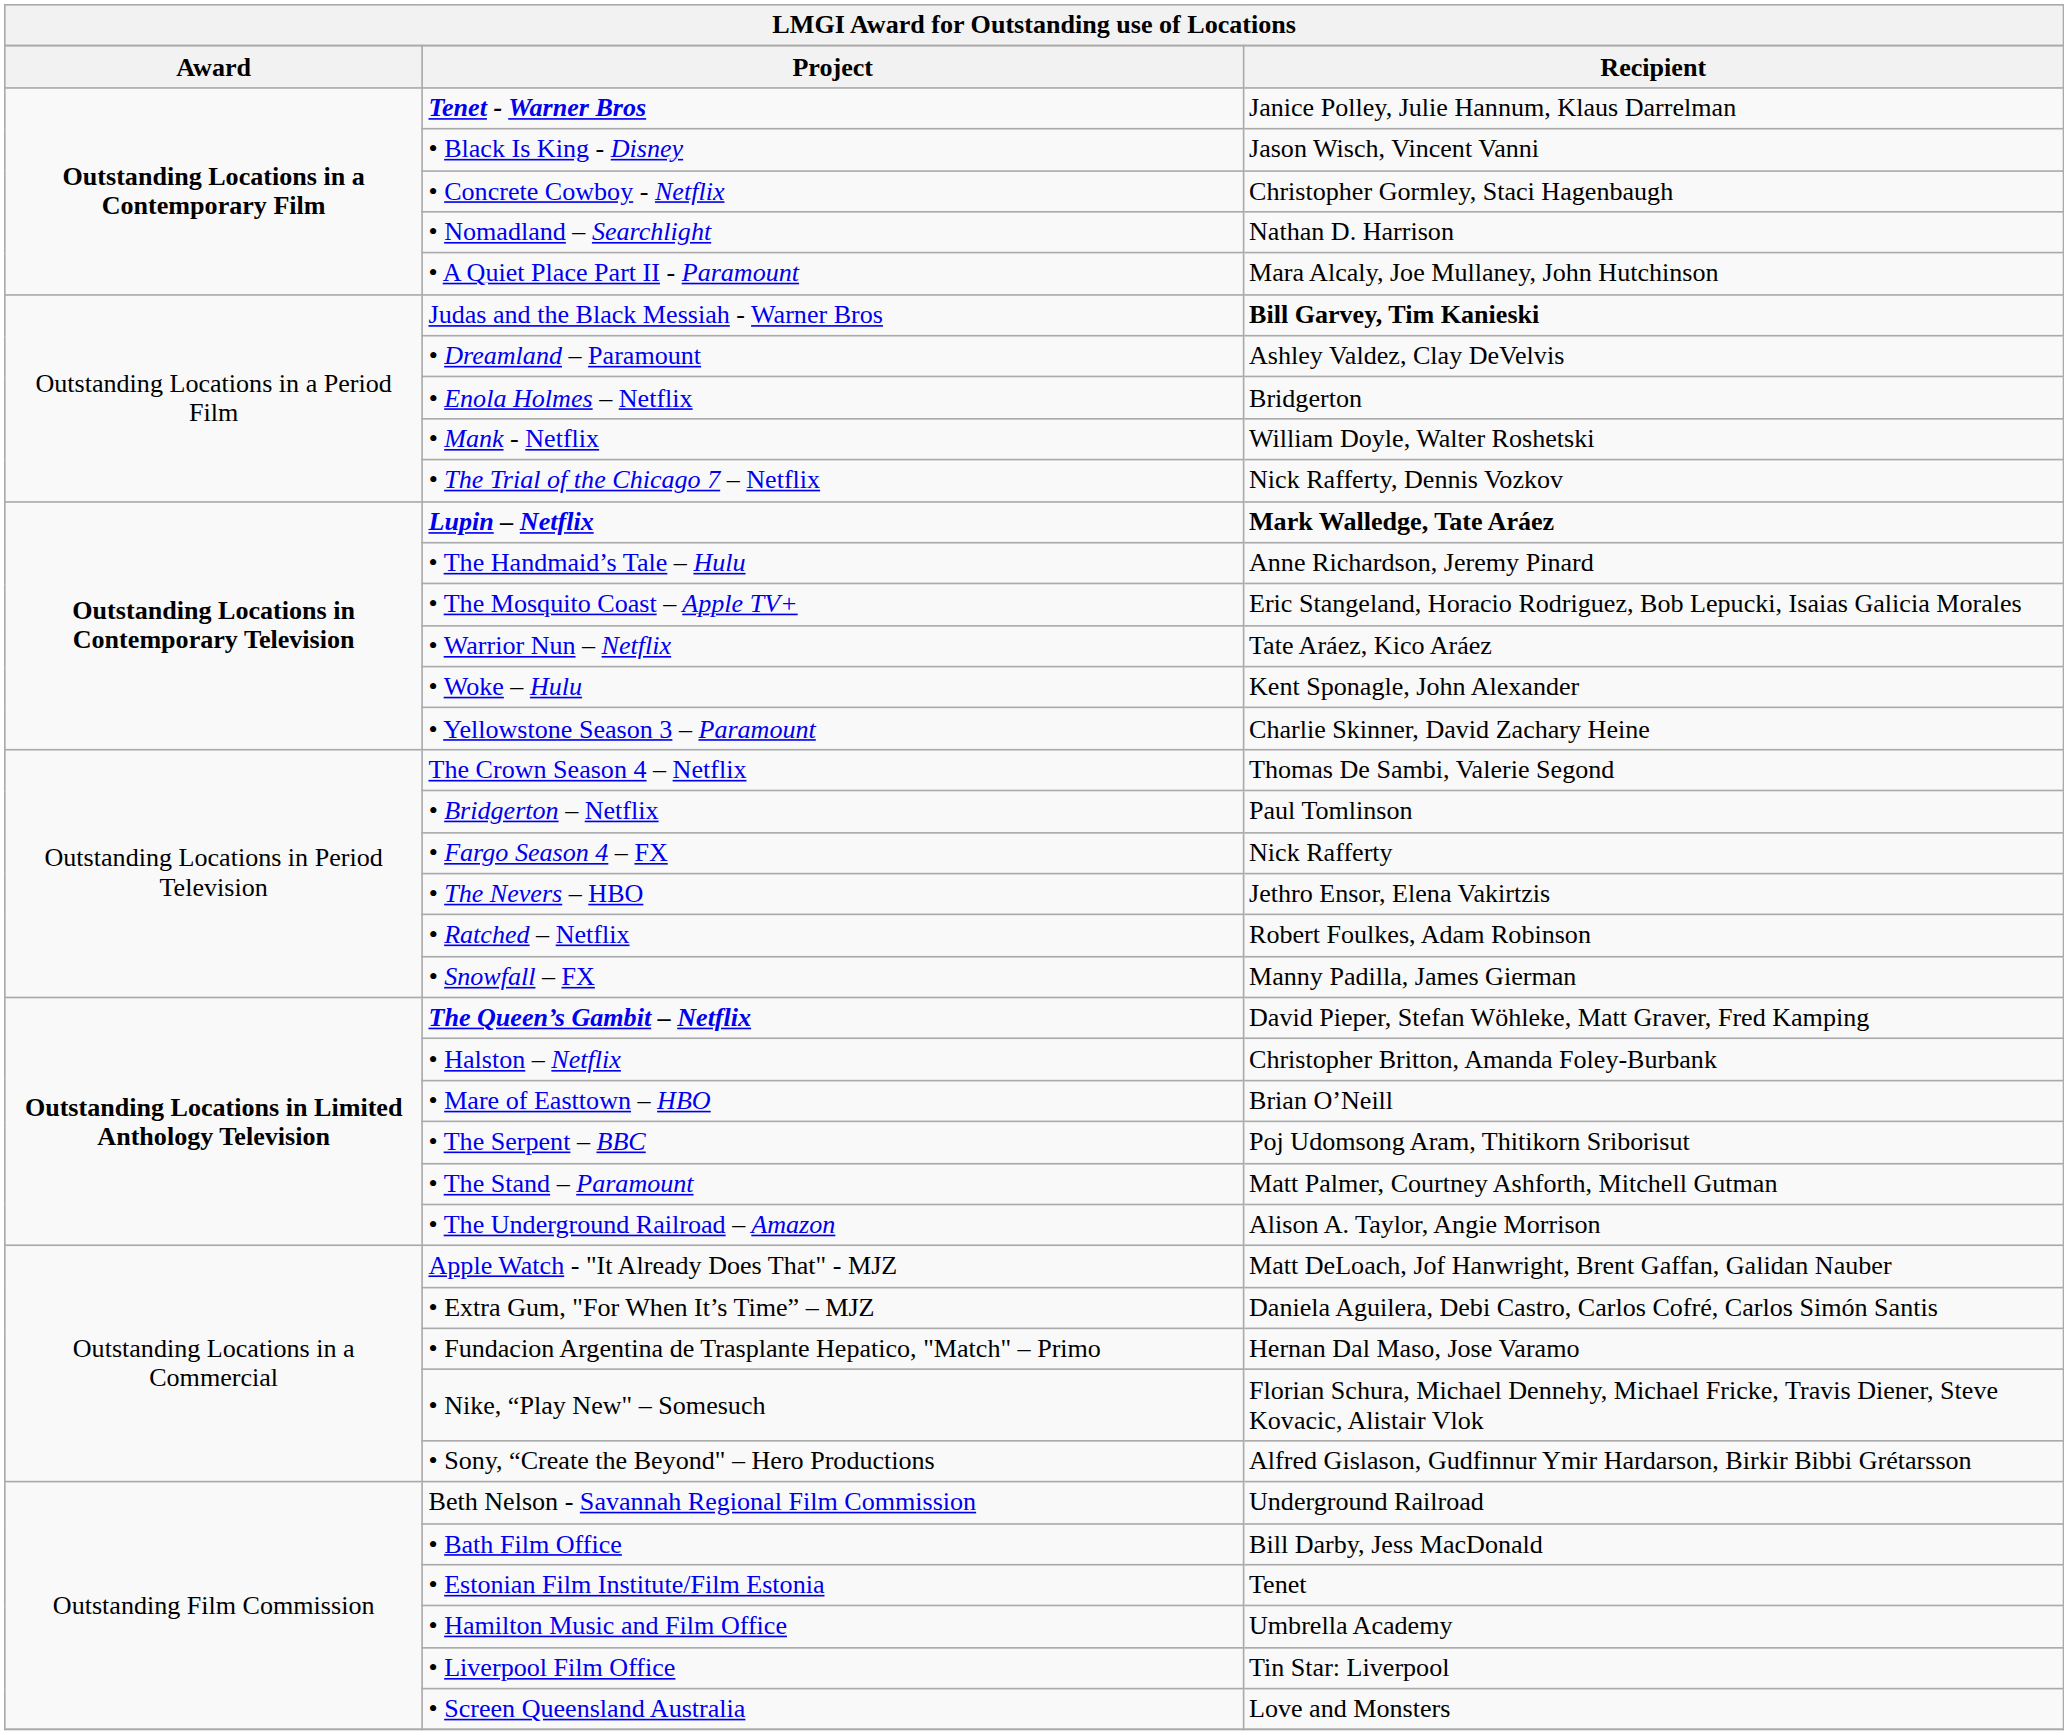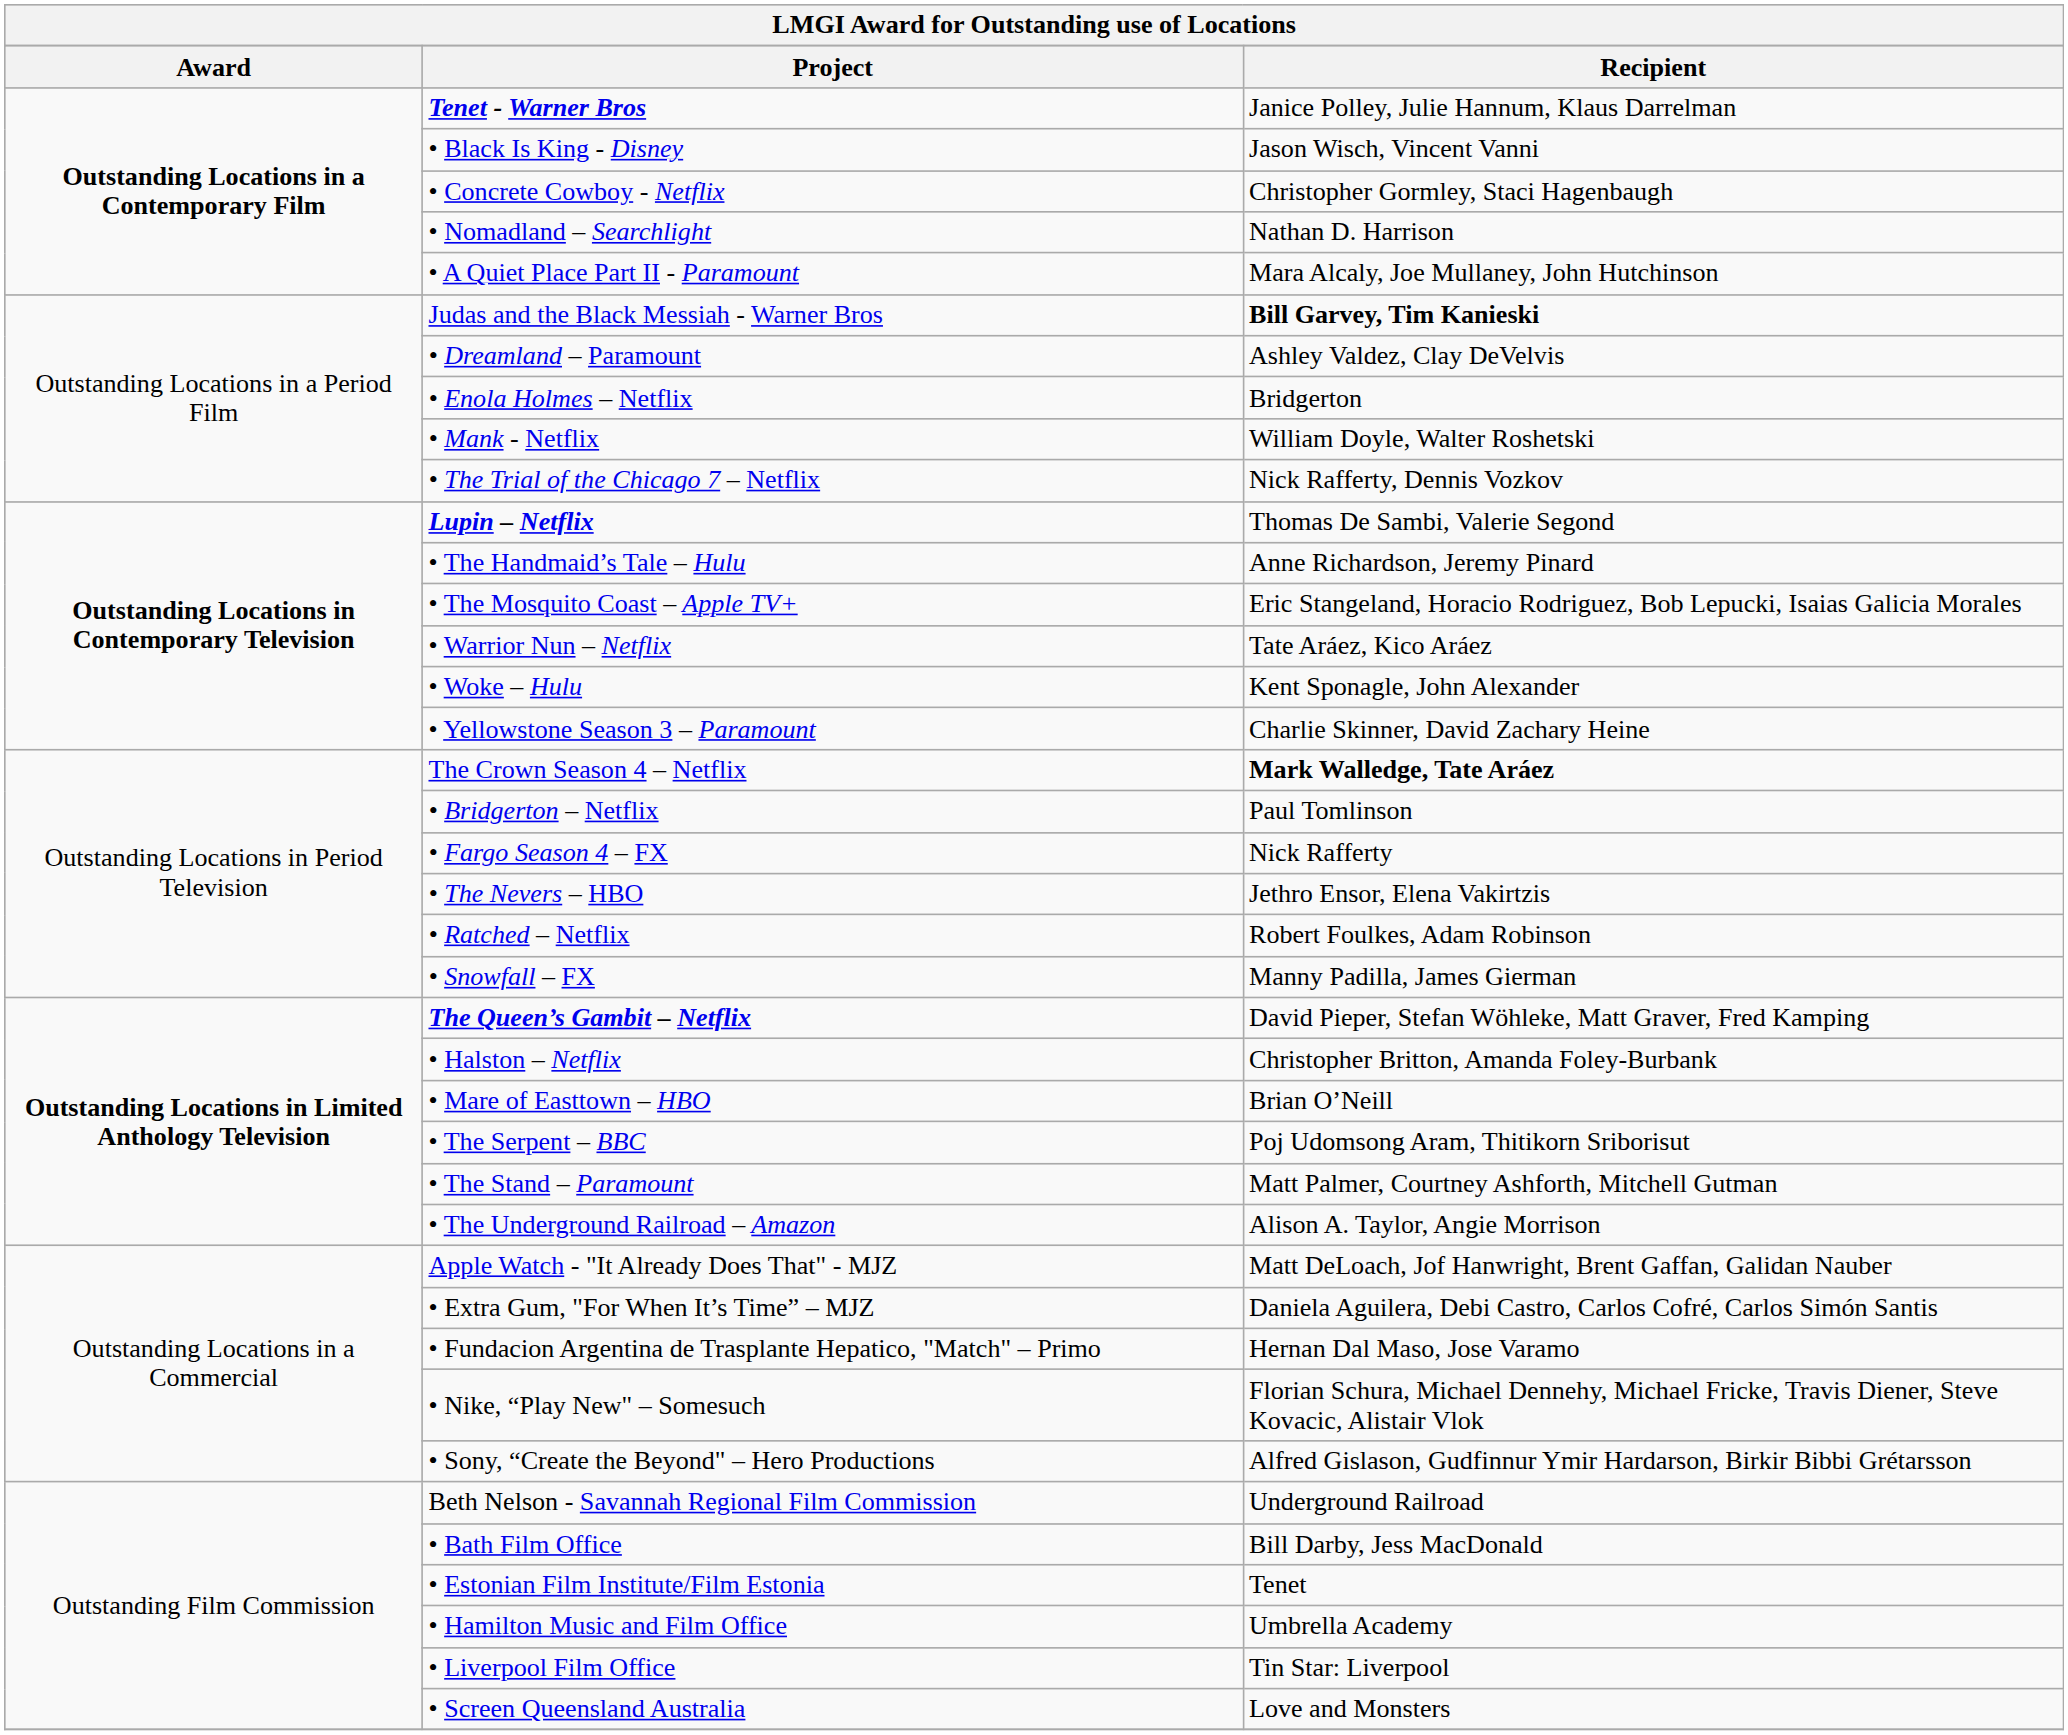Lupin – Netflix | Recipient: Mark Walledge, Tate Aráez -> Thomas De Sambi, Valerie Segond
The Crown Season 4 – Netflix | Recipient: Thomas De Sambi, Valerie Segond -> Mark Walledge, Tate Aráez
